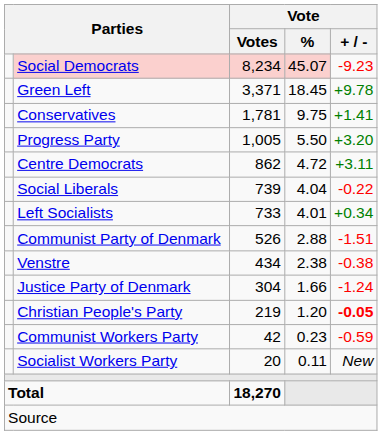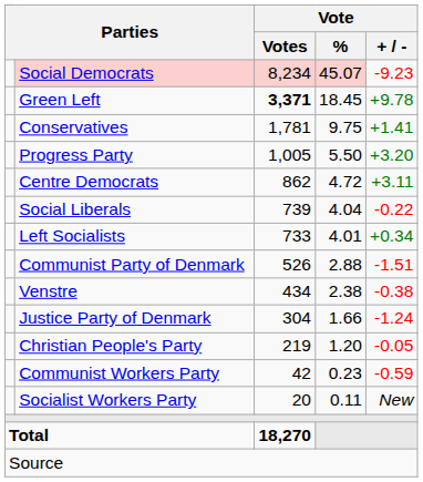Green Left | Vote / Votes: normal -> bold
Christian People's Party | Vote / + / -: bold -> normal
